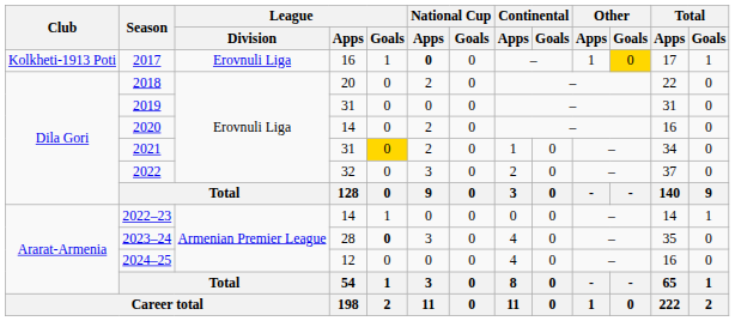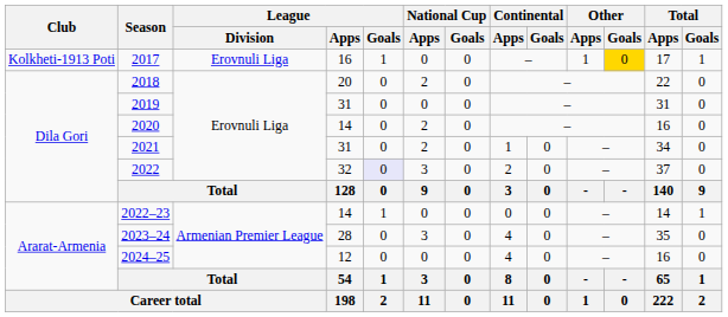2017 | National Cup / Apps: bold -> normal
2021 | League / Goals: gold background -> no background
2022 | League / Goals: no background -> lavender background
2023–24 | League / Goals: bold -> normal
